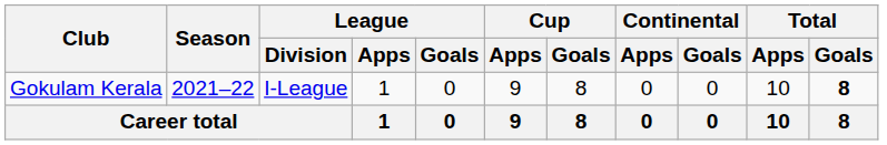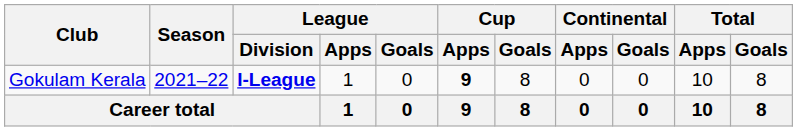Gokulam Kerala | League / Division: normal -> bold
Gokulam Kerala | Cup / Apps: normal -> bold
Gokulam Kerala | Total / Goals: bold -> normal
